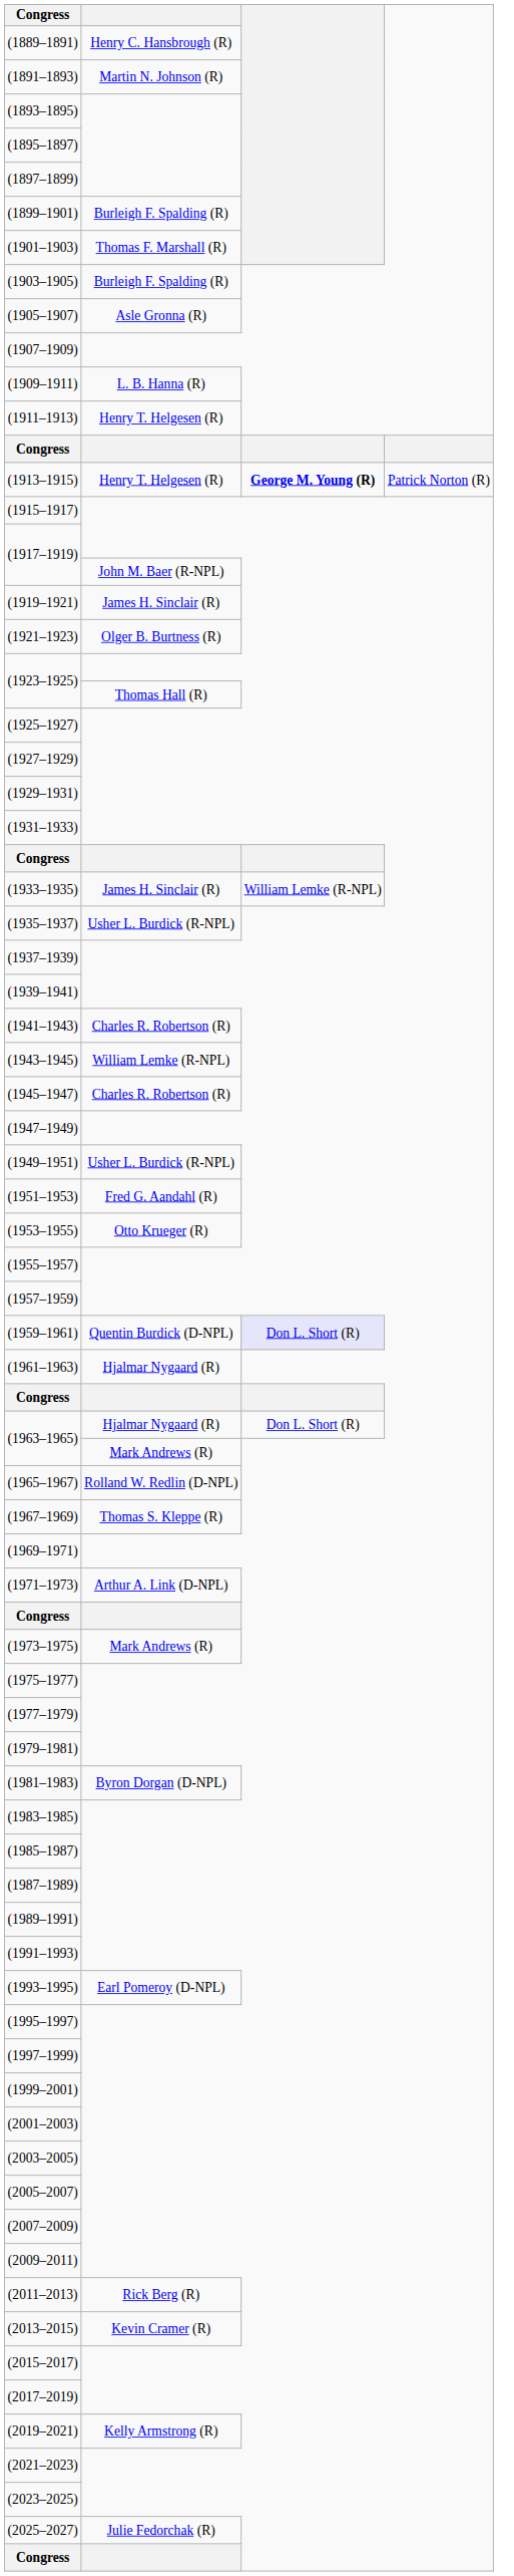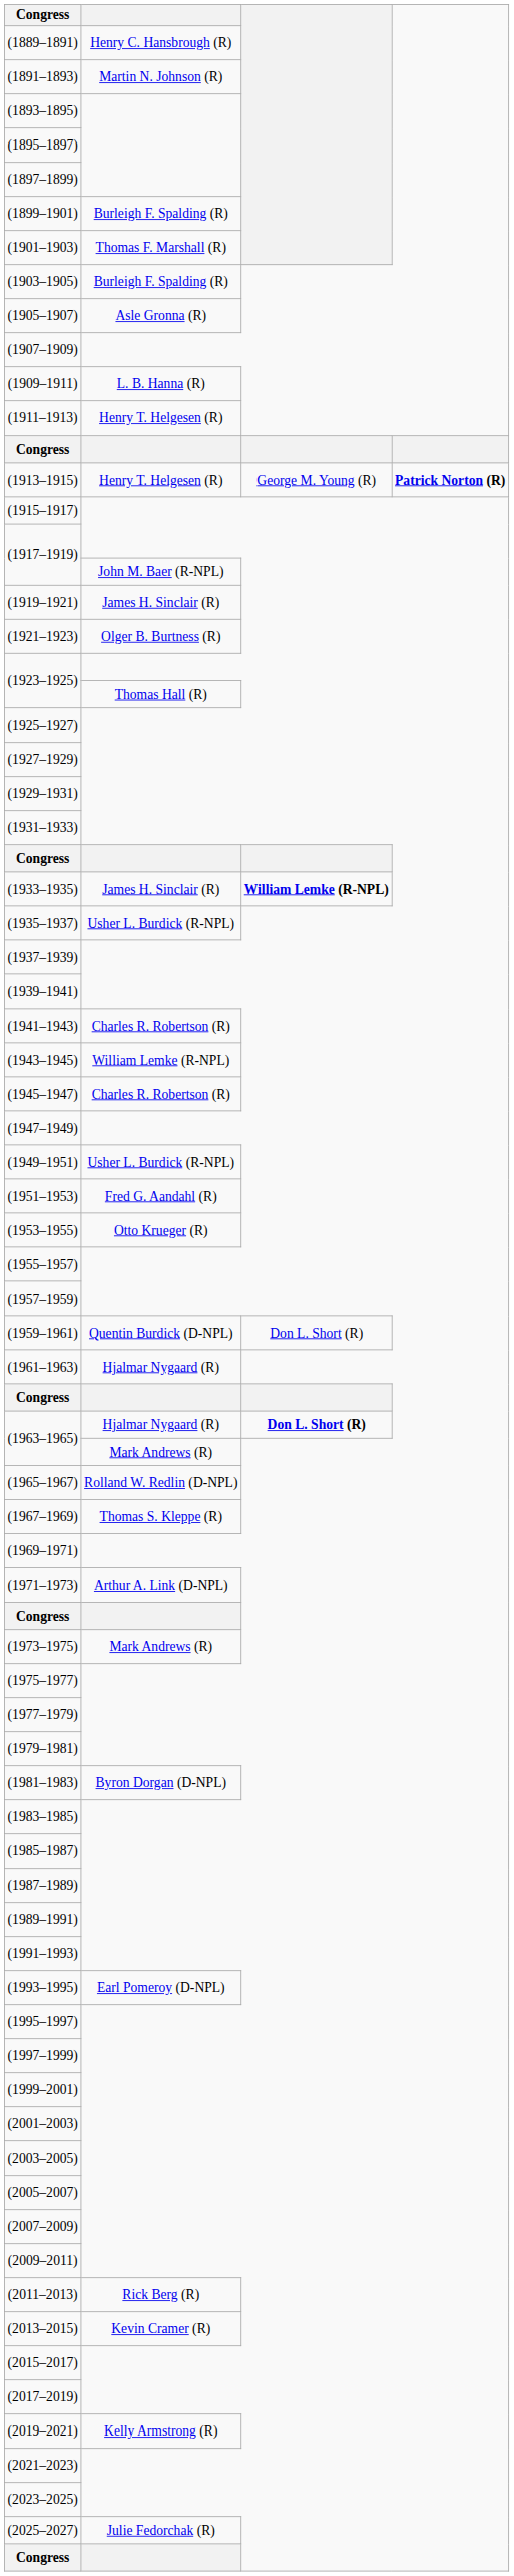(1913–1915) | column 3: bold -> normal
(1913–1915) | column 4: normal -> bold
(1933–1935) | column 3: normal -> bold
(1959–1961) | column 3: lavender background -> no background
(1963–1965) / Hjalmar Nygaard (R) | column 3: normal -> bold
